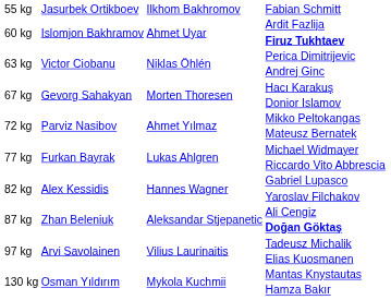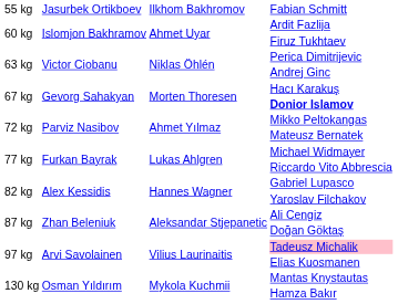Firuz Tukhtaev | column 4: bold -> normal
Donior Islamov | column 4: normal -> bold
Doğan Göktaş | column 4: bold -> normal
Tadeusz Michalik | column 4: no background -> pink background
